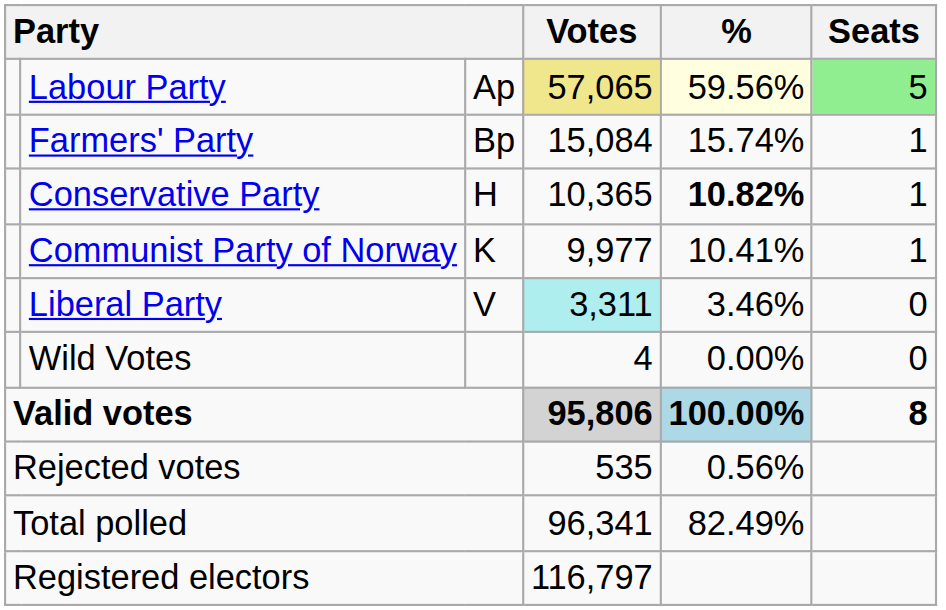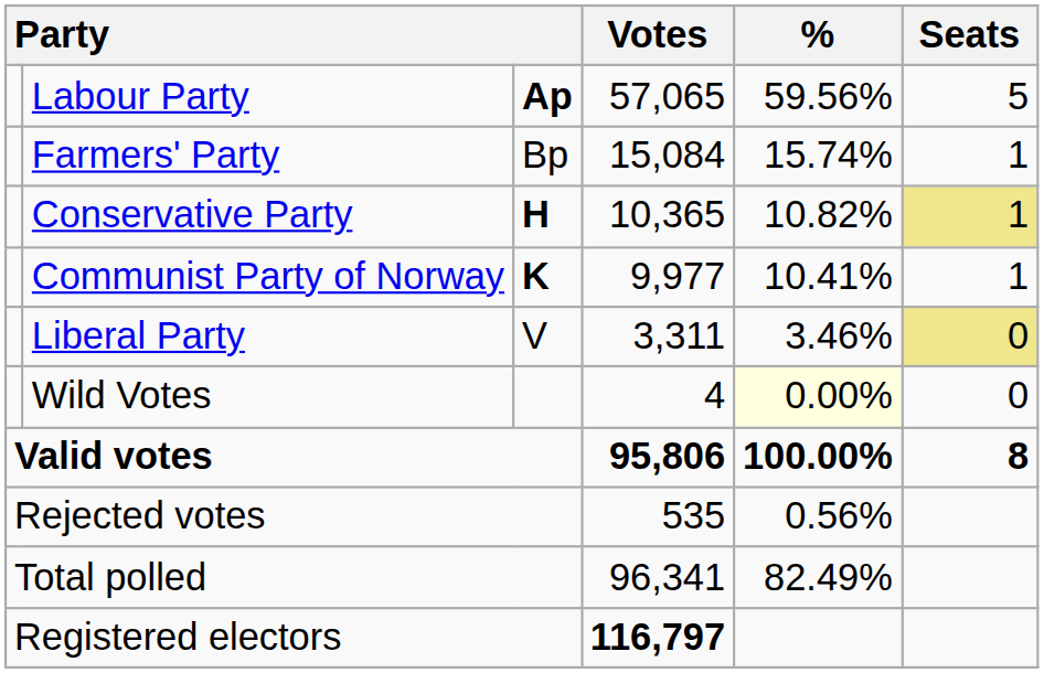Labour Party | column 3: normal -> bold
Labour Party | Votes: khaki background -> no background
Labour Party | %: lightyellow background -> no background
Labour Party | Seats: lightgreen background -> no background
Conservative Party | column 3: normal -> bold
Conservative Party | %: bold -> normal
Conservative Party | Seats: no background -> khaki background
Communist Party of Norway | column 3: normal -> bold
Liberal Party | Votes: paleturquoise background -> no background
Liberal Party | Seats: no background -> khaki background
Wild Votes | %: no background -> lightyellow background
Valid votes | Votes: lightgrey background -> no background
Valid votes | %: lightblue background -> no background
Registered electors | Votes: normal -> bold
